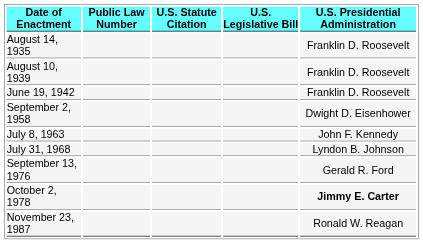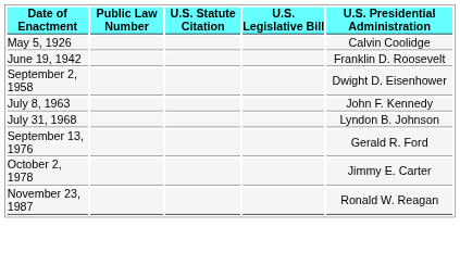+ row: May 5, 1926 | Calvin Coolidge
- row: August 14, 1935 | Franklin D. Roosevelt
- row: August 10, 1939 | Franklin D. Roosevelt
October 2, 1978 | U.S. Presidential Administration: bold -> normal
